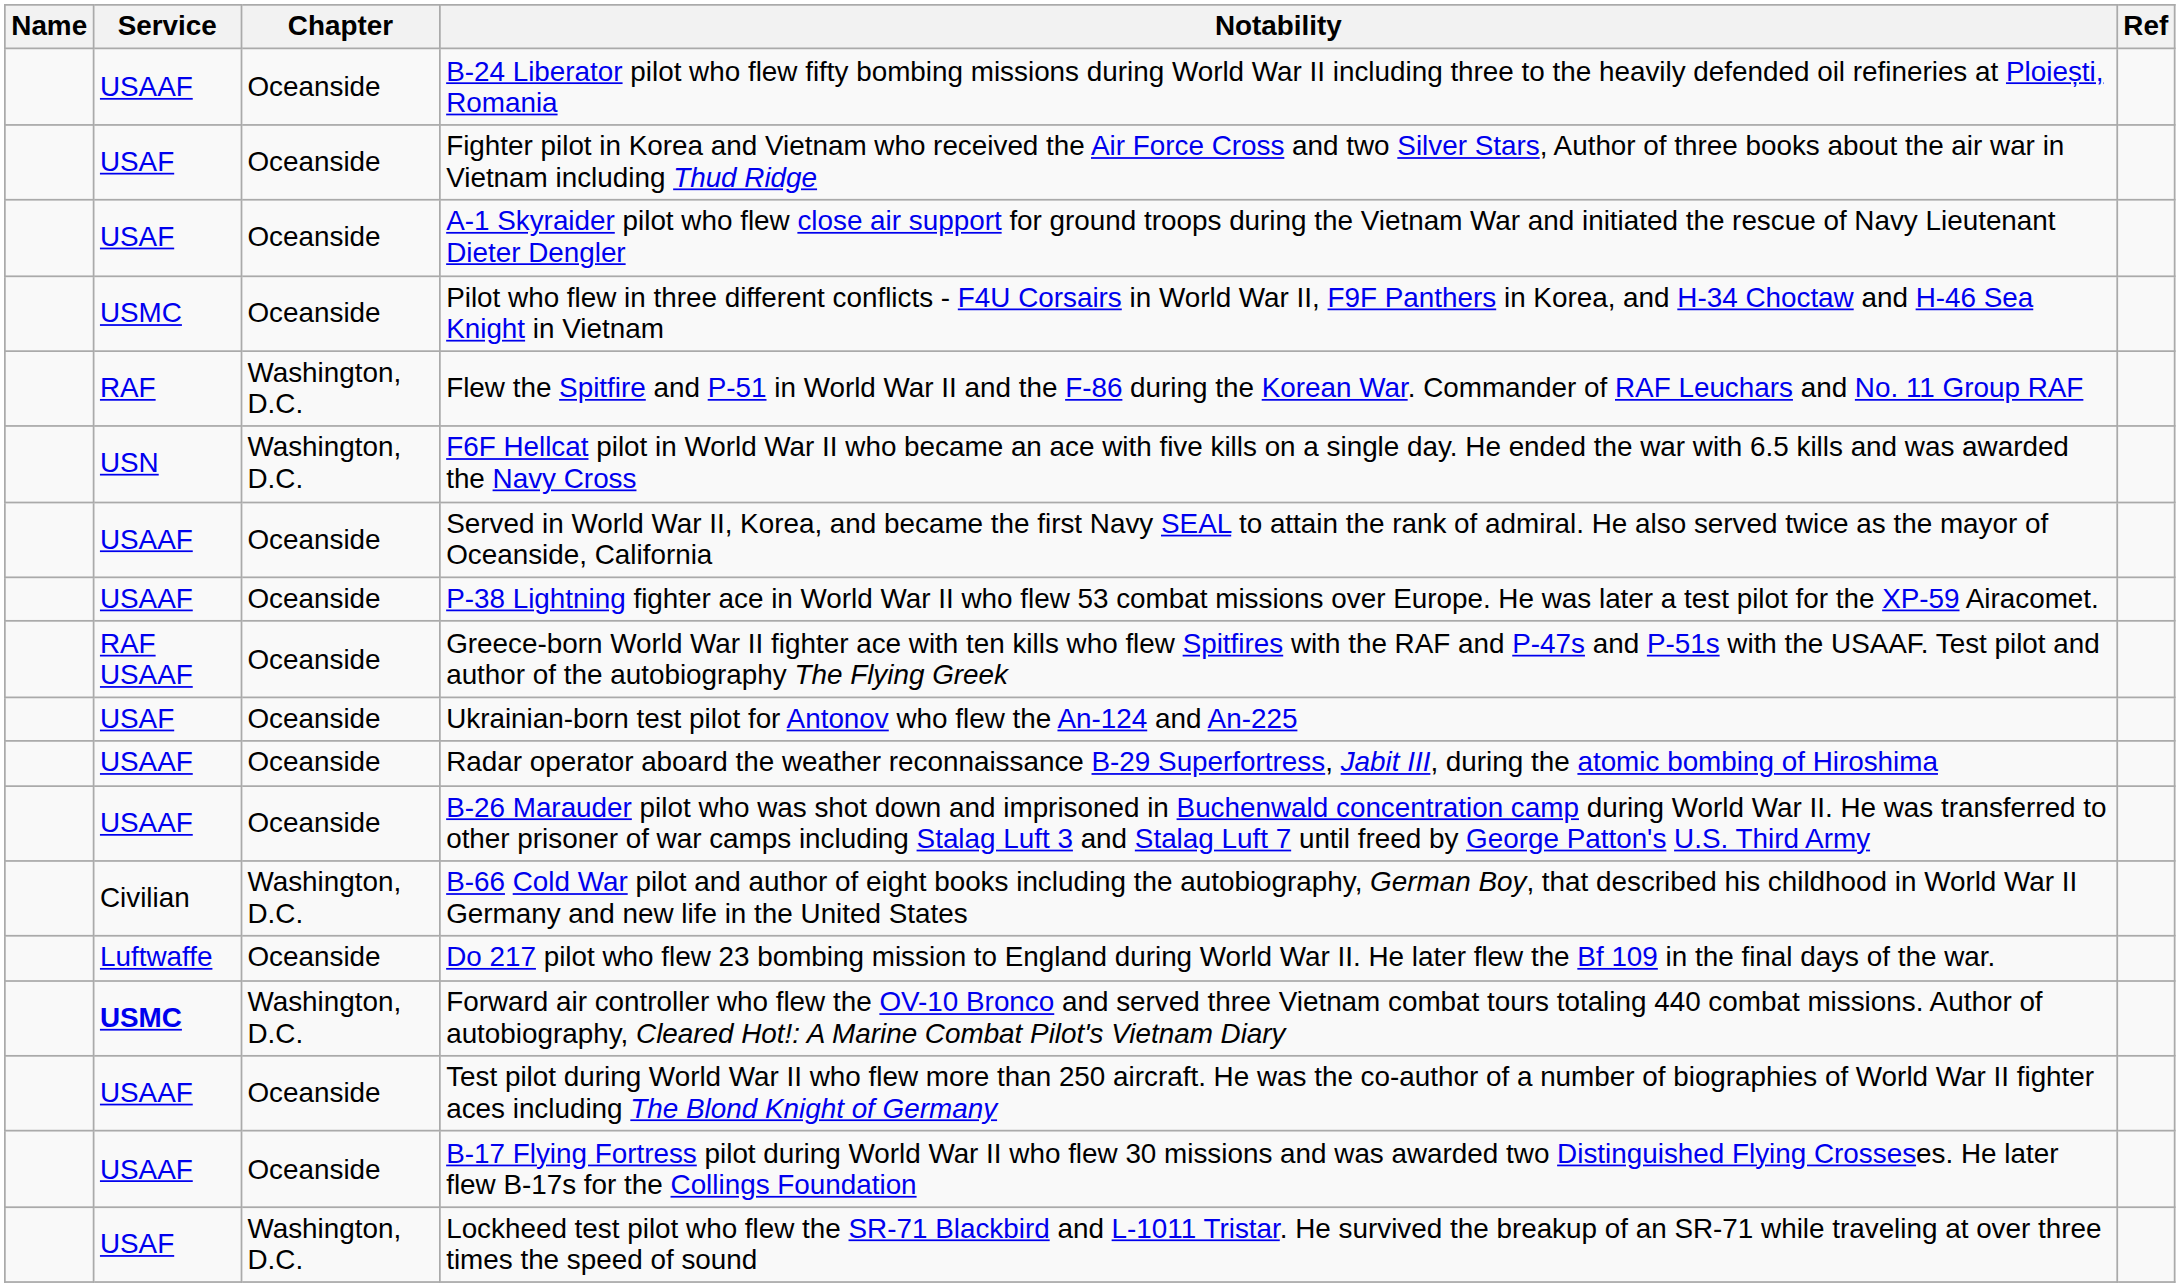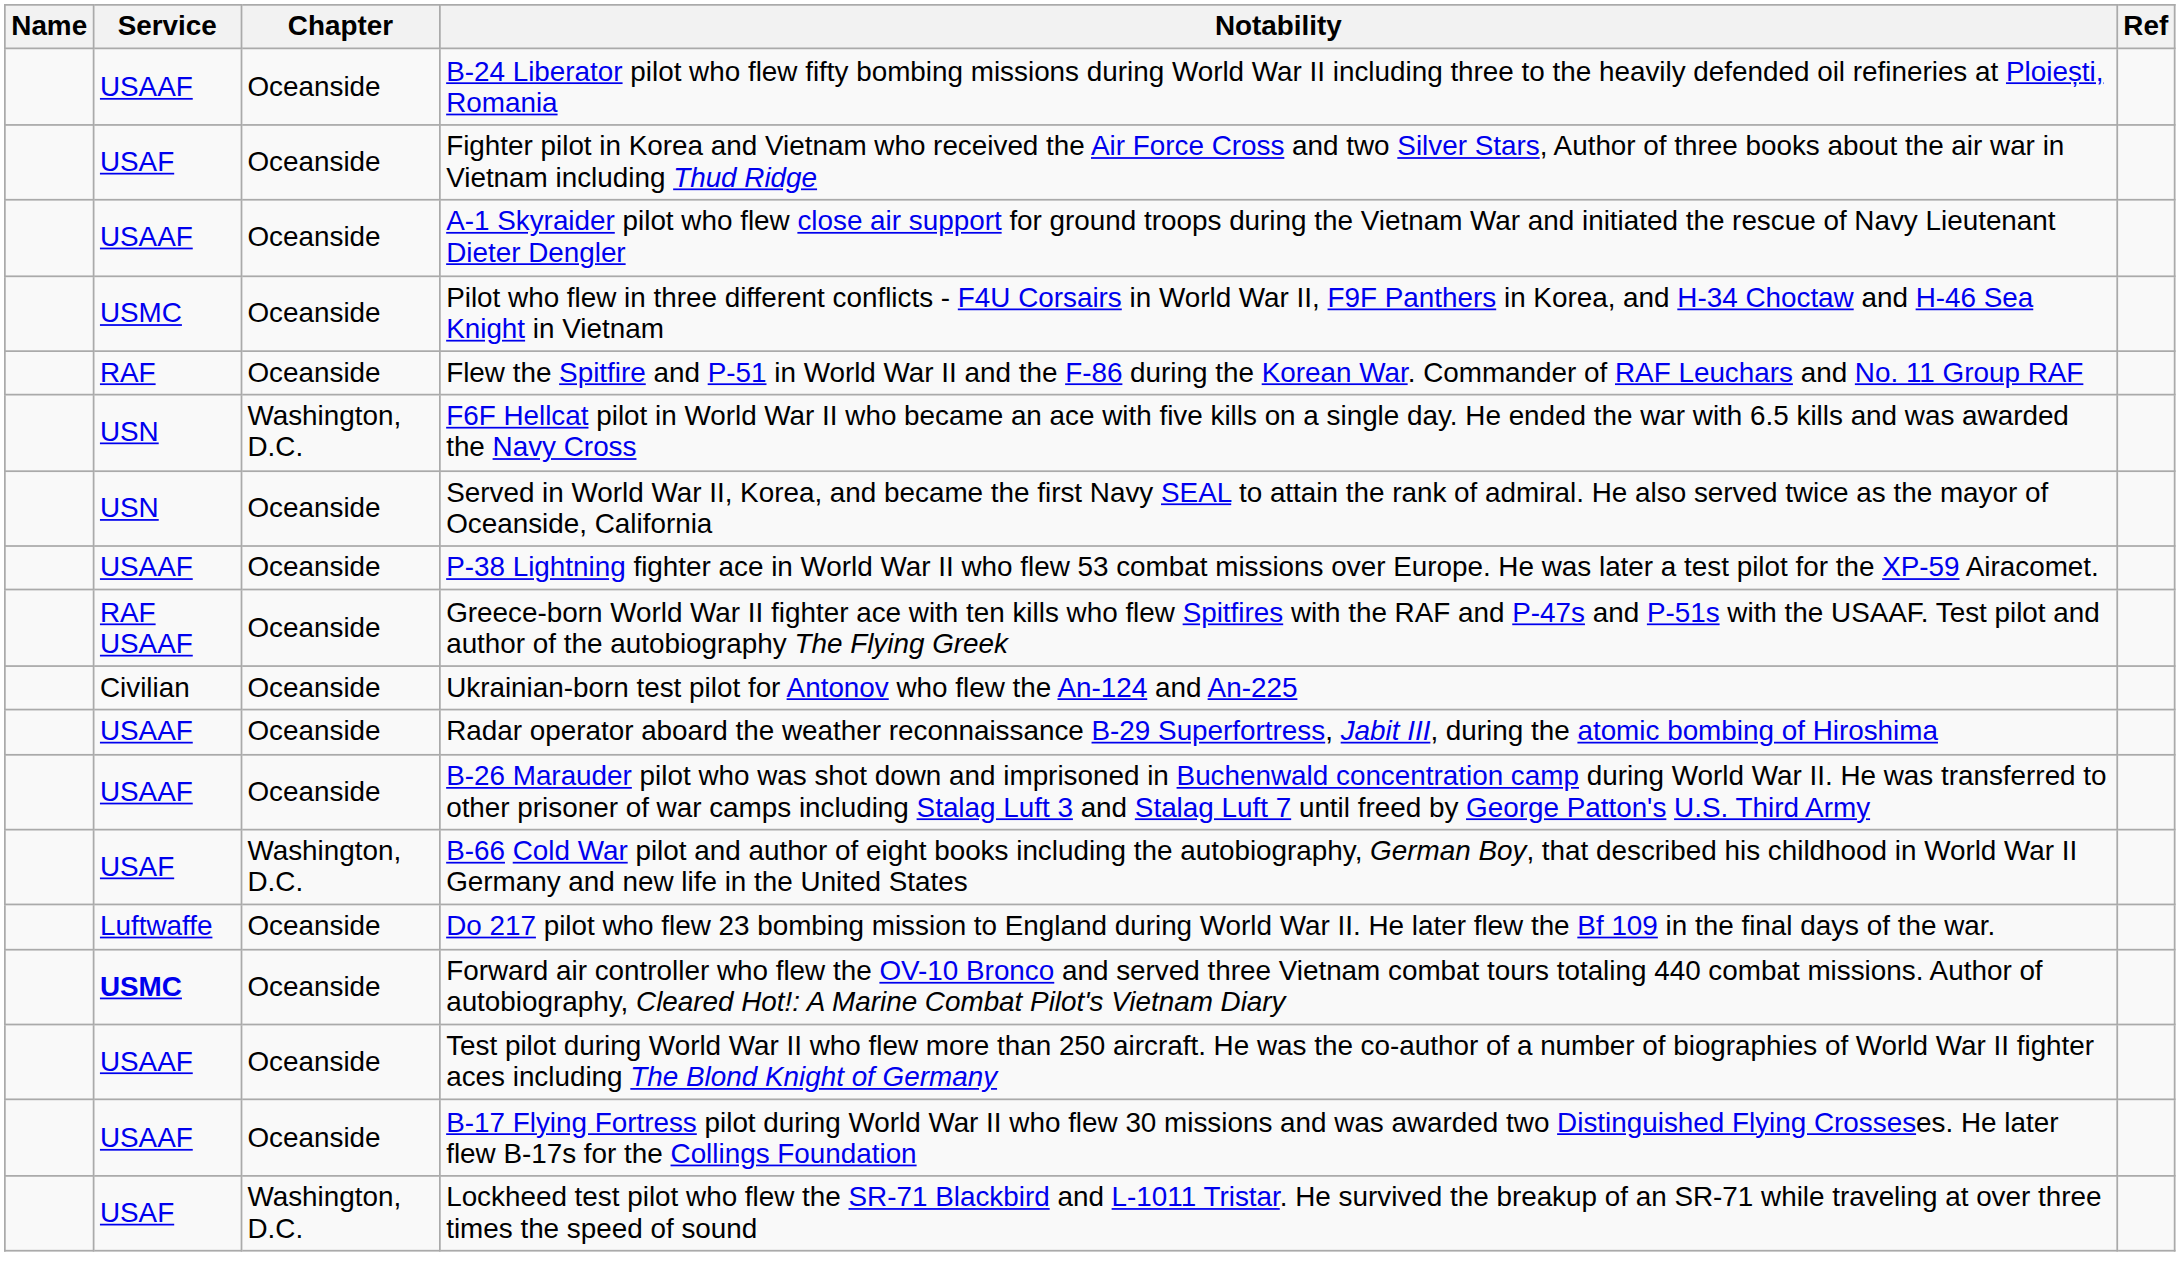row 4 | Service: USAF -> USAAF
row 6 | Chapter: Washington, D.C. -> Oceanside
row 8 | Service: USAAF -> USN
row 11 | Service: USAF -> Civilian
row 14 | Service: Civilian -> USAF
row 16 | Chapter: Washington, D.C. -> Oceanside
